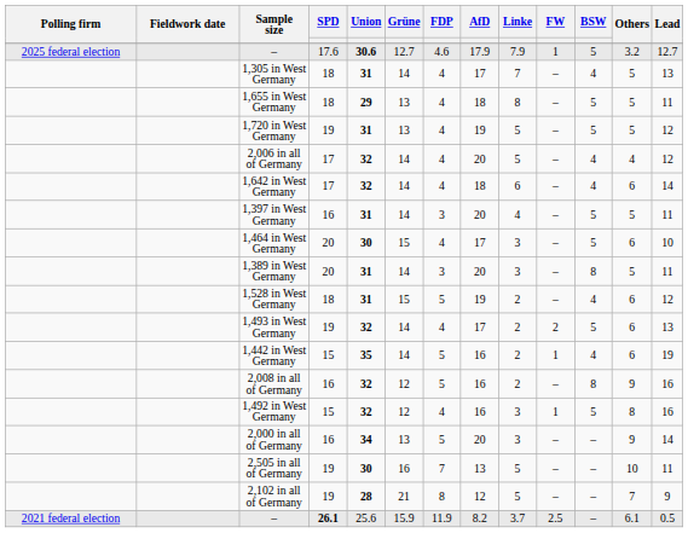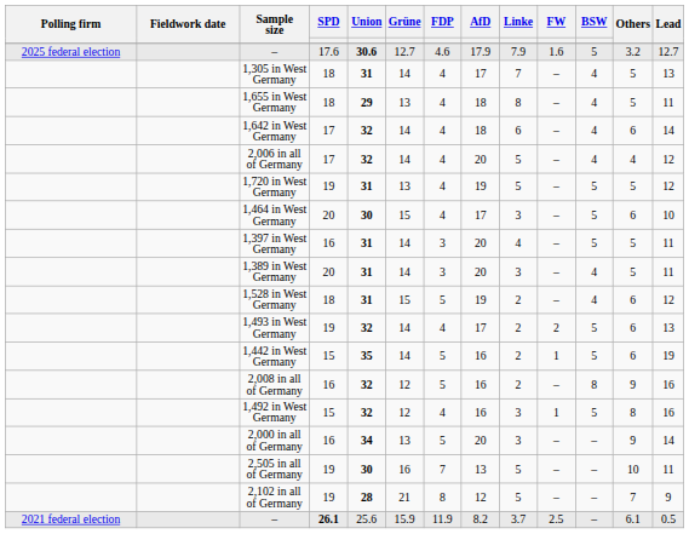– / 17.6 | FW: 1 -> 1.6
1,655 in West Germany | BSW: 5 -> 4
rows swapped: 1,642 in West Germany <-> 1,720 in West Germany
rows swapped: 1,397 in West Germany <-> 1,464 in West Germany
1,389 in West Germany | BSW: 8 -> 4
1,442 in West Germany | BSW: 4 -> 5
